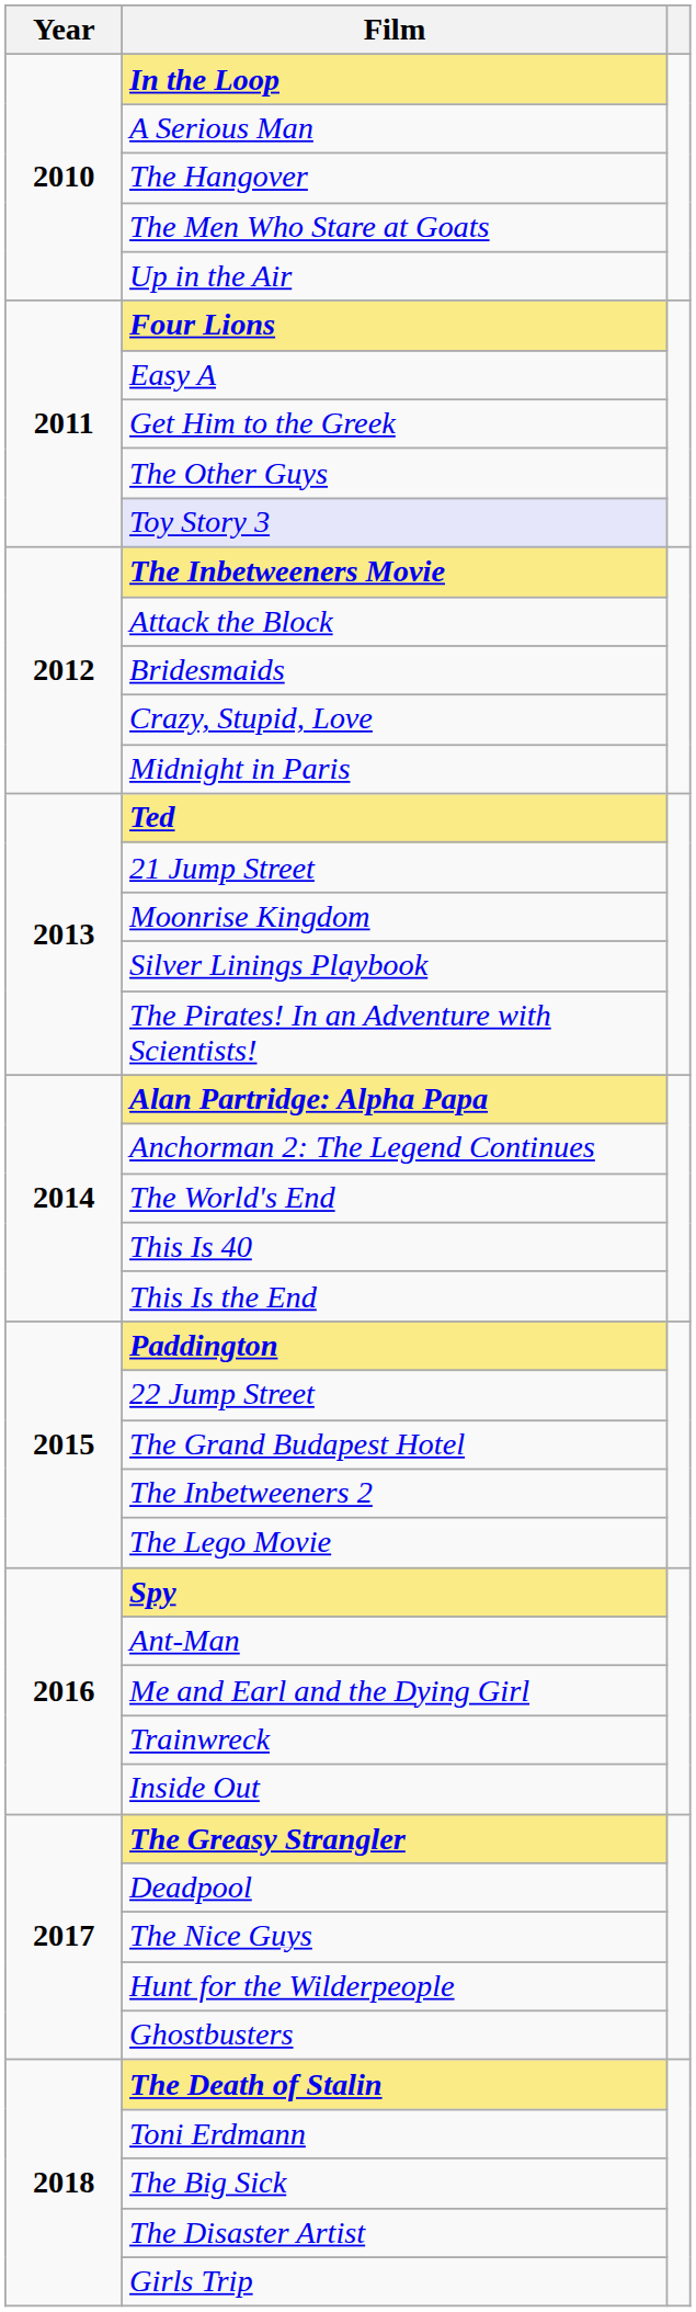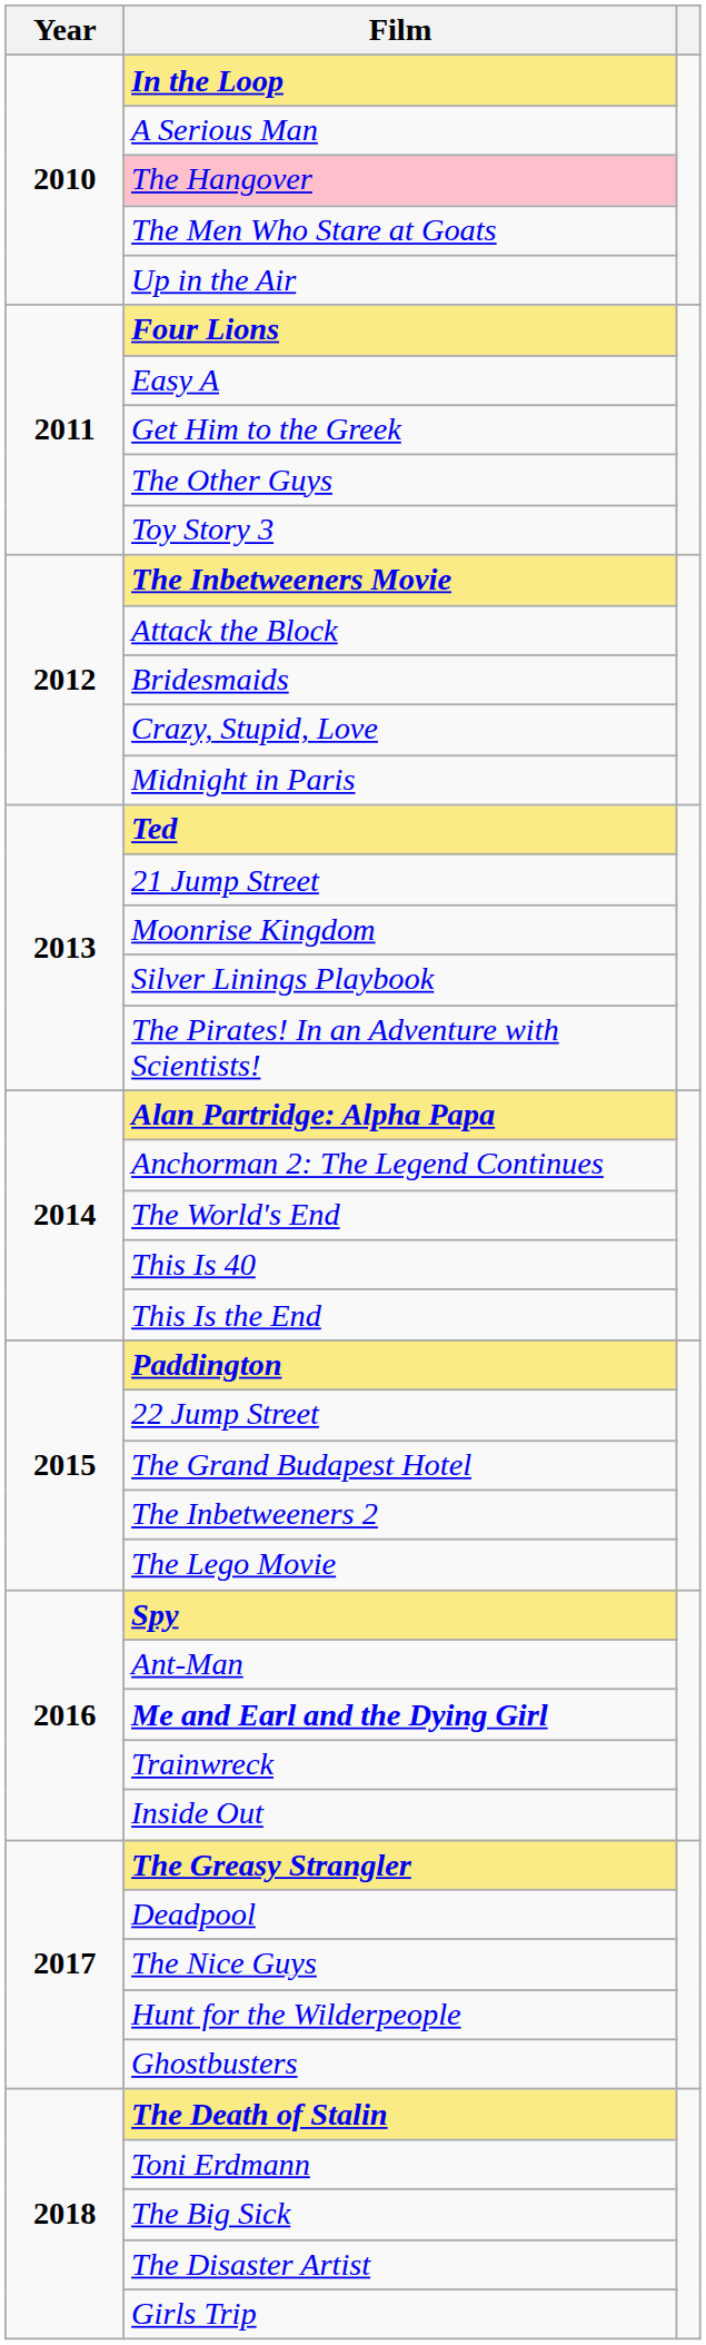The Hangover | Film: no background -> pink background
Toy Story 3 | Film: lavender background -> no background
Me and Earl and the Dying Girl | Film: normal -> bold
